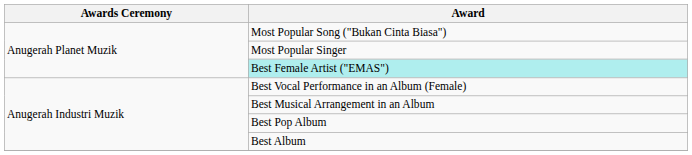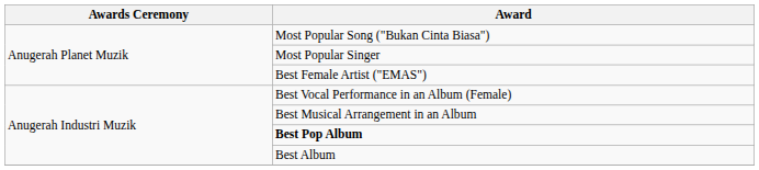Best Female Artist ("EMAS") | Award: paleturquoise background -> no background
Best Pop Album | Award: normal -> bold
